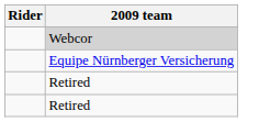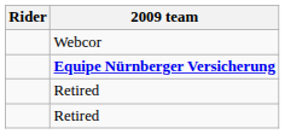row 2 | 2009 team: lightgrey background -> no background
row 3 | 2009 team: normal -> bold
